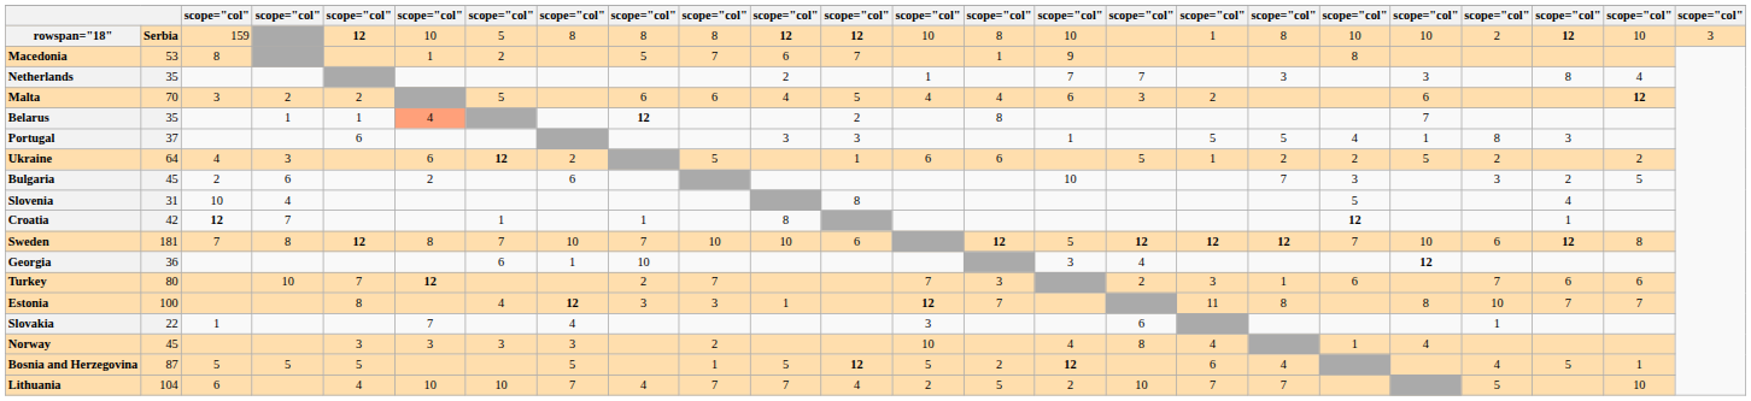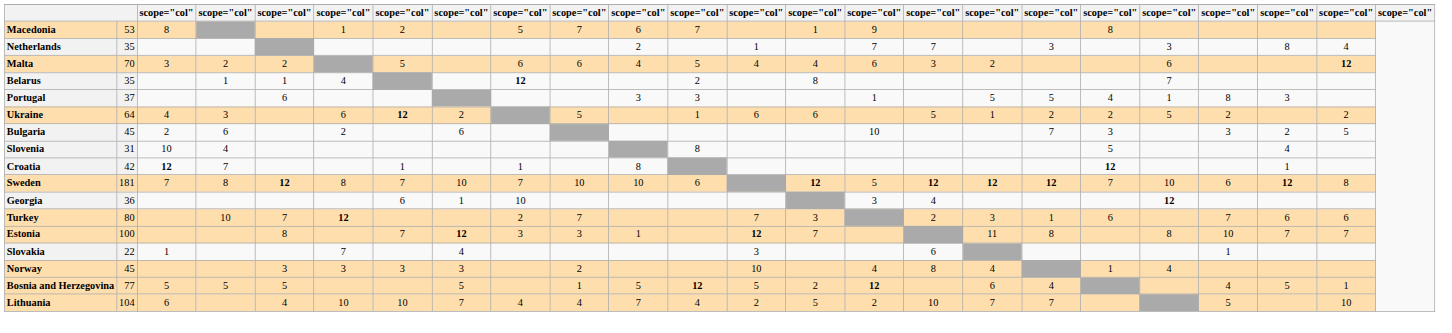- row: rowspan="18" | Serbia | 159 | 12 | 10 | 5 | 8 | 8 | 8 | 12 | 12 | 10 | 8 | 10 | 1 | 8 | 10 | 10 | 2 | 12 | 10 | 3
Belarus | column 6: lightsalmon background -> no background
Estonia | column 7: 4 -> 7
Bosnia and Herzegovina | column 2: 87 -> 77
Lithuania | column 10: 7 -> 4
